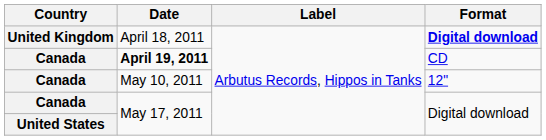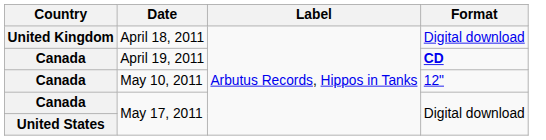April 18, 2011 | Format: bold -> normal
April 19, 2011 | Date: bold -> normal
April 19, 2011 | Format: normal -> bold
